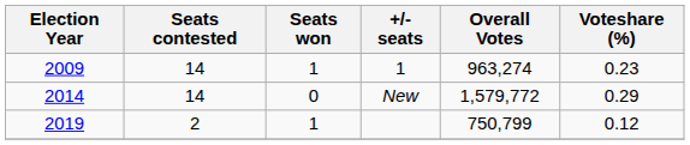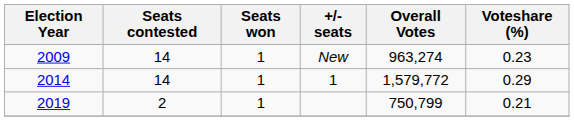2009 | +/- seats: 1 -> New
2014 | Seats won: 0 -> 1
2014 | +/- seats: New -> 1
2019 | Voteshare (%): 0.12 -> 0.21
